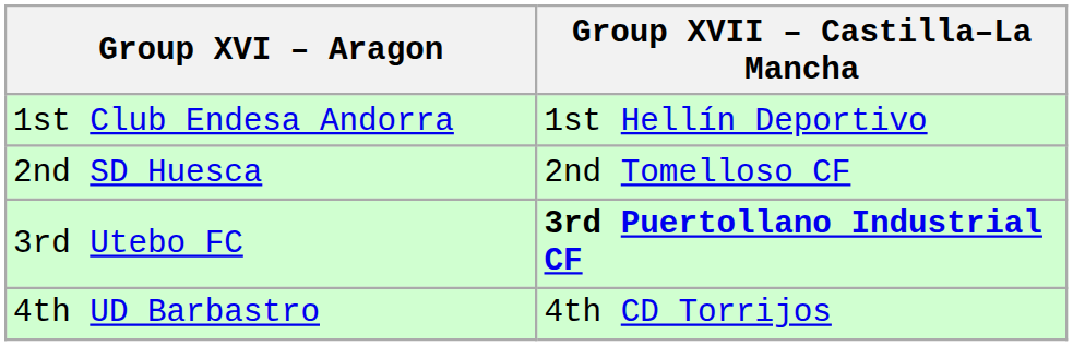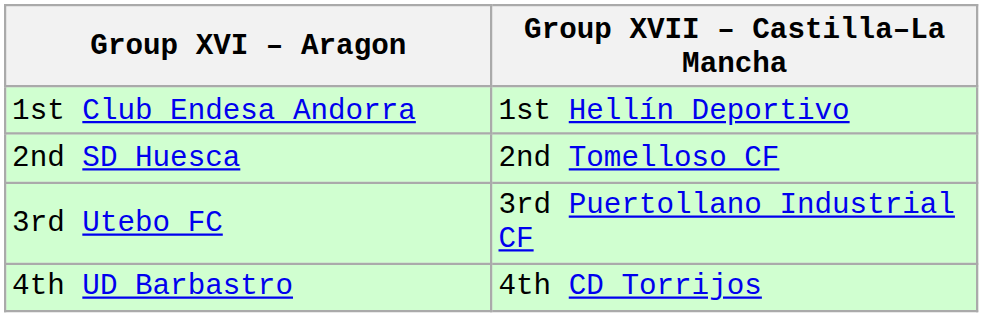3rd Utebo FC | Group XVII – Castilla–La Mancha: bold -> normal
